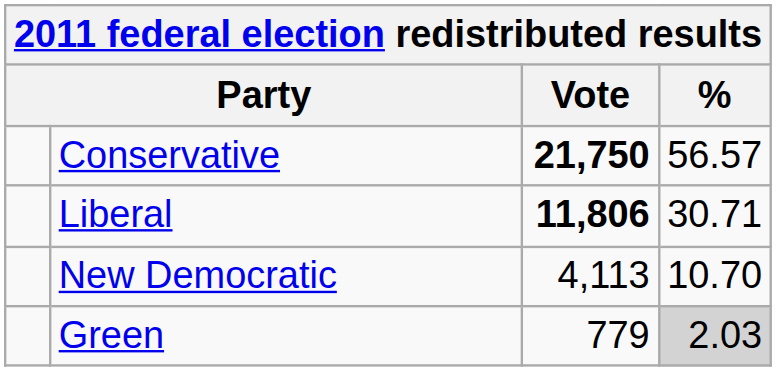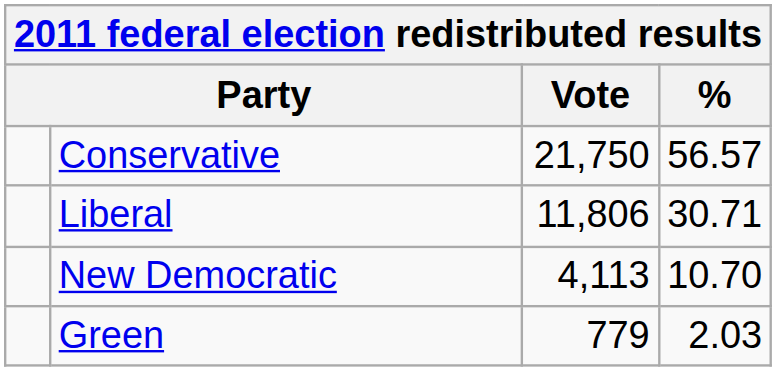Conservative | Vote: bold -> normal
Liberal | Vote: bold -> normal
Green | %: lightgrey background -> no background
